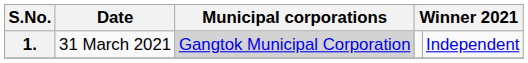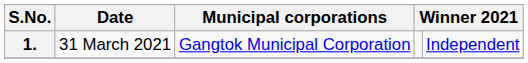1. | Municipal corporations: lightgrey background -> no background
